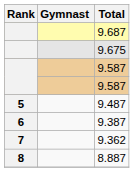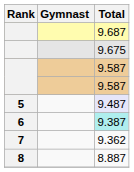9.487 | Total: no background -> lavender background
9.387 | Total: no background -> paleturquoise background
